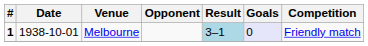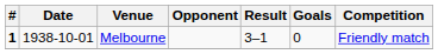Melbourne | Result: lightblue background -> no background
Melbourne | Goals: lavender background -> no background
